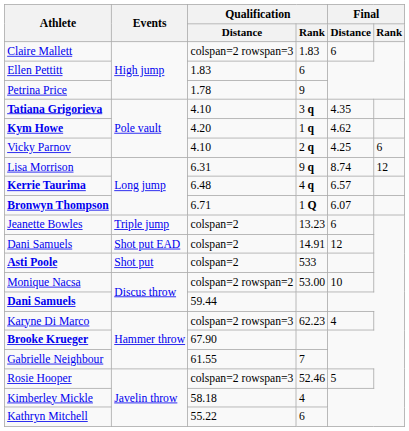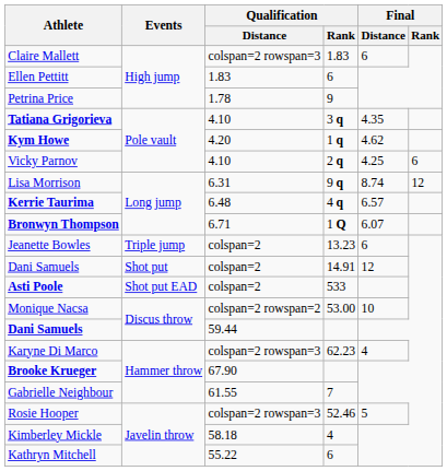Dani Samuels / 14.91 | Events: Shot put EAD -> Shot put
Asti Poole | Events: Shot put -> Shot put EAD
